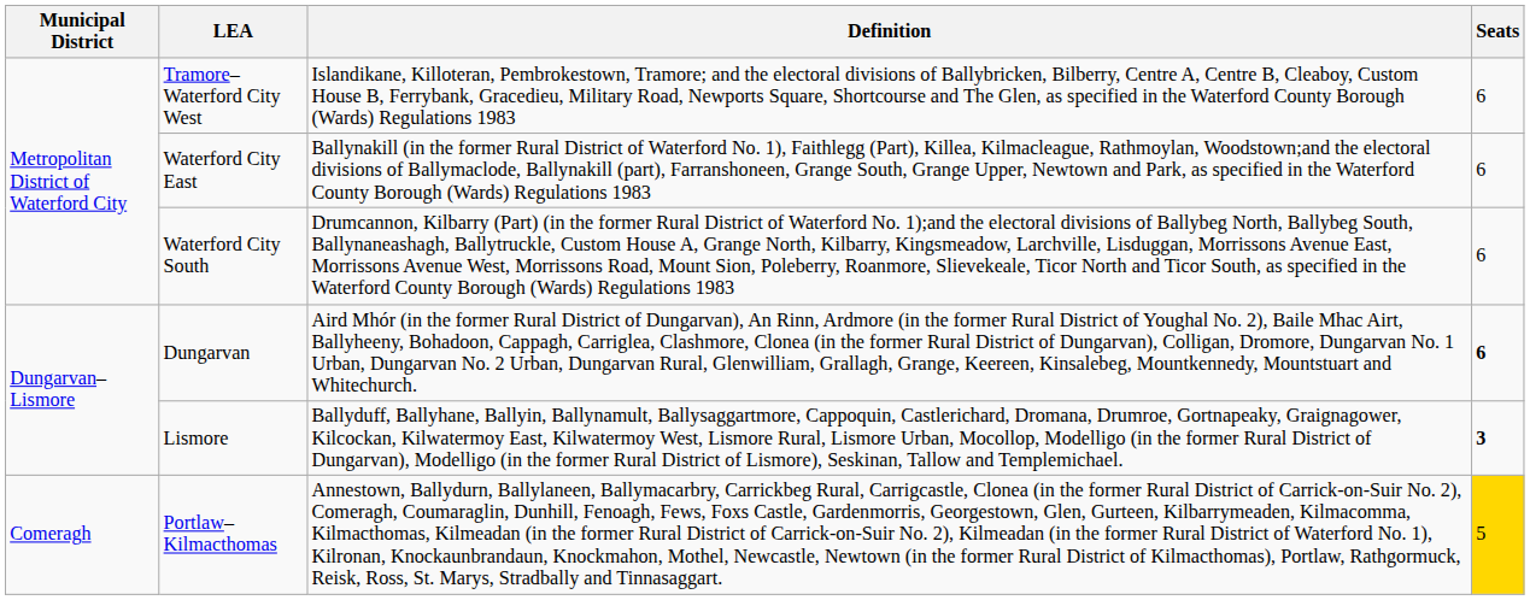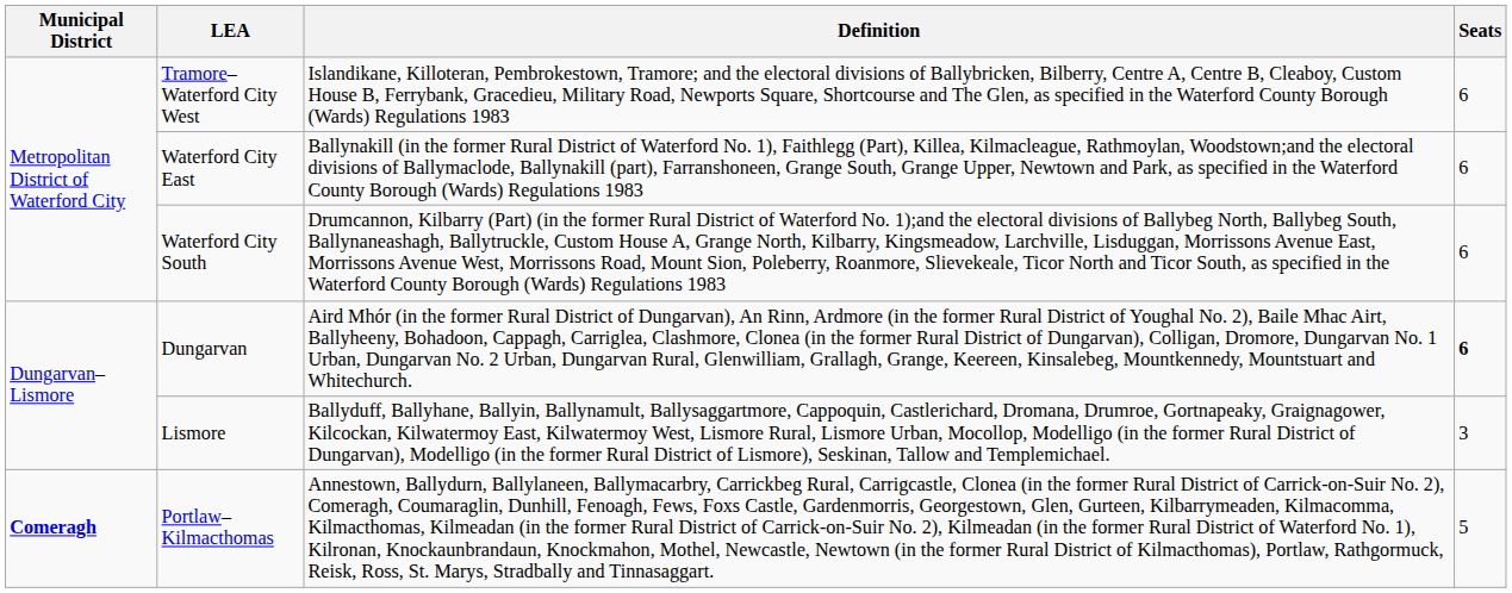Lismore | Seats: bold -> normal
Portlaw–Kilmacthomas | Municipal District: normal -> bold
Portlaw–Kilmacthomas | Seats: gold background -> no background
